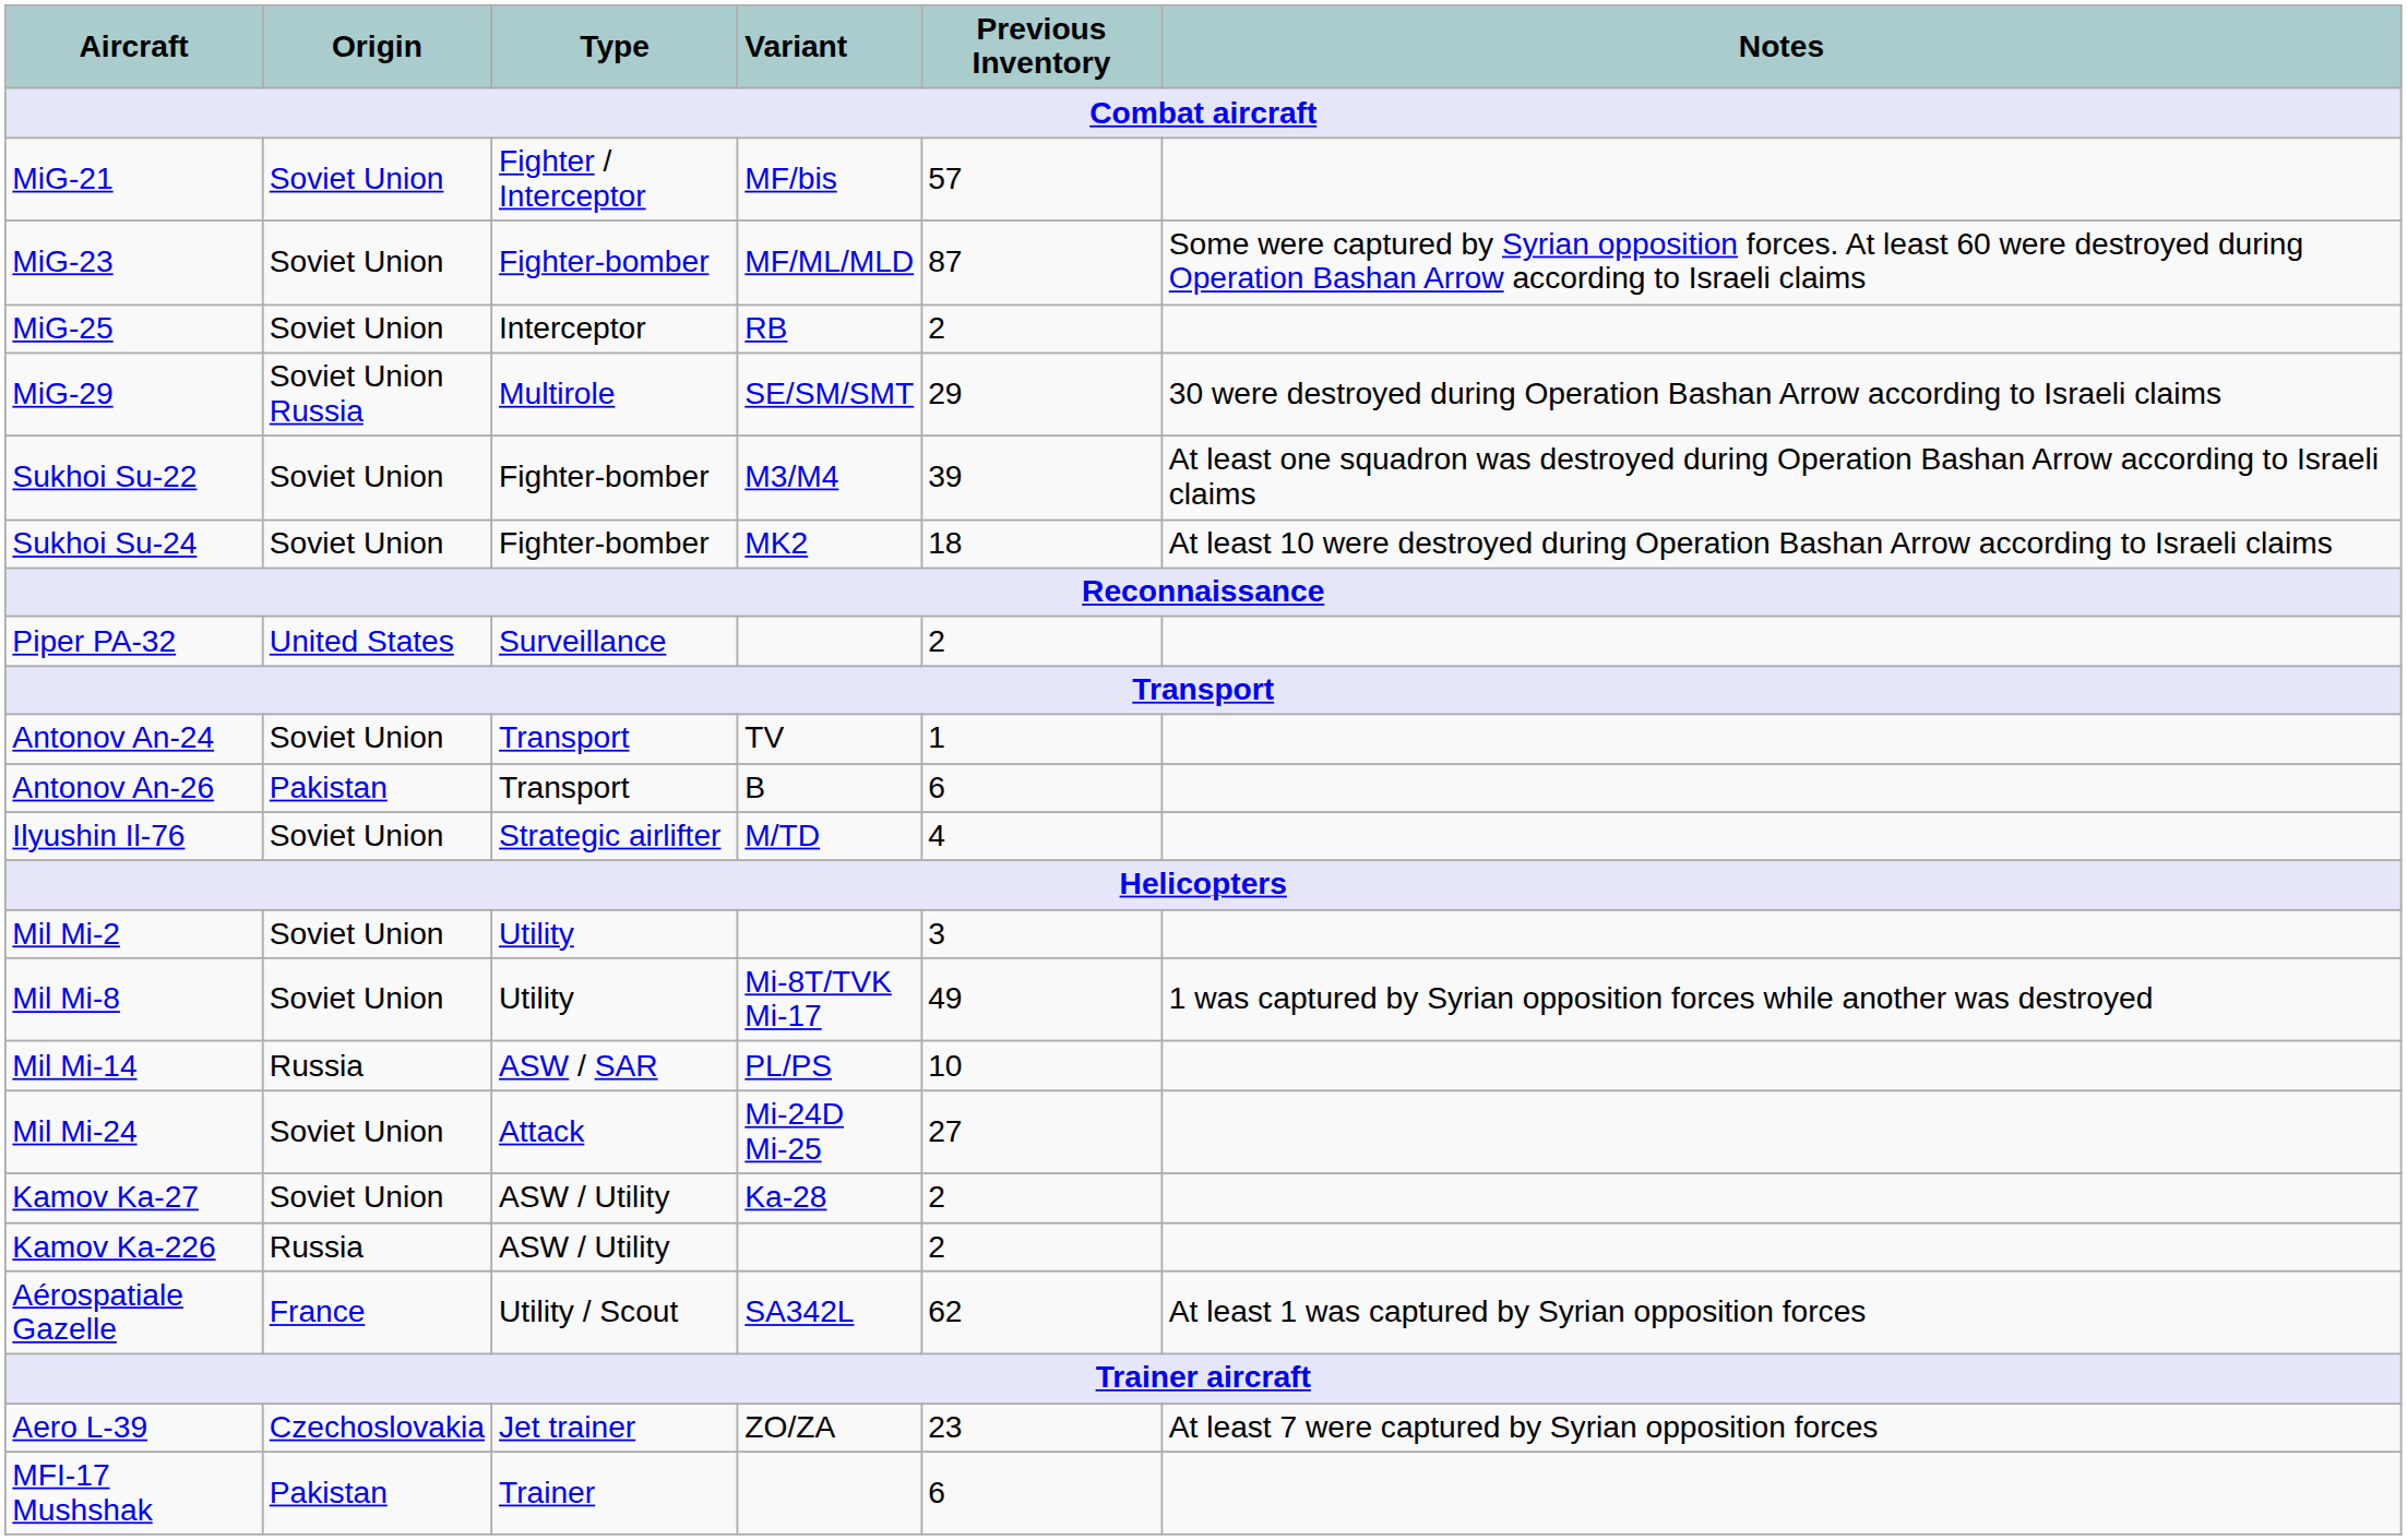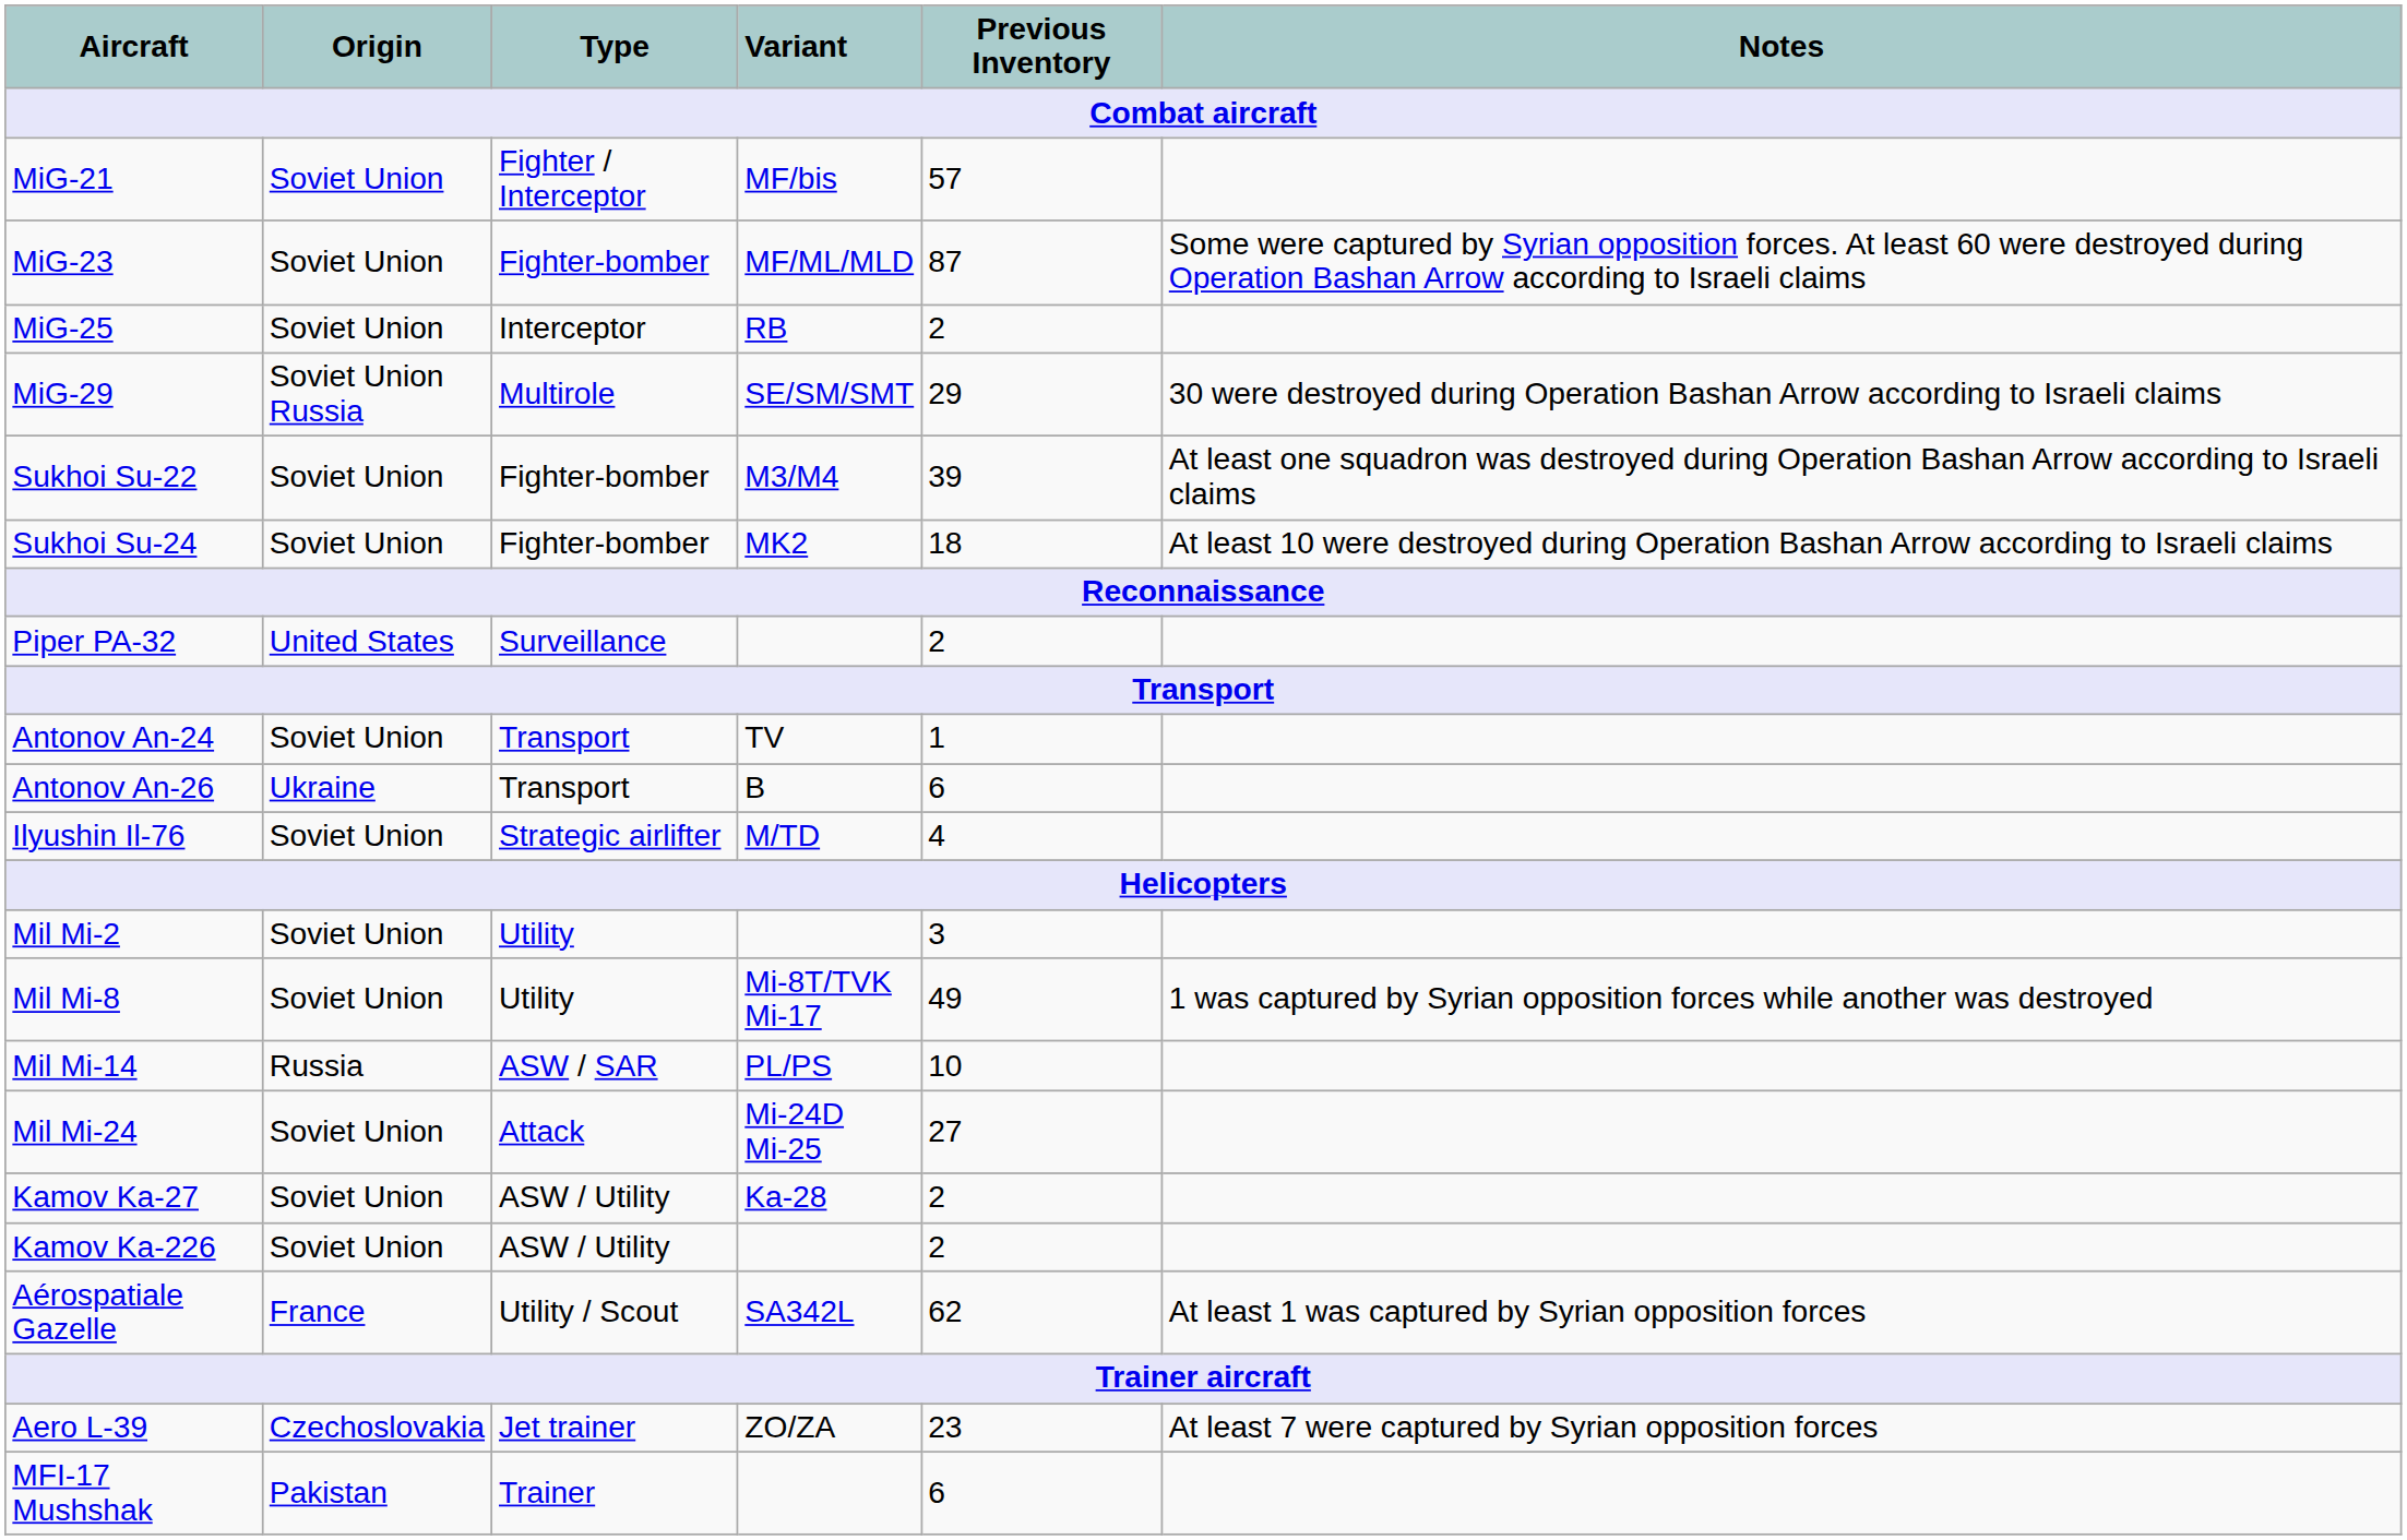Antonov An-26 | Origin: Pakistan -> Ukraine
Kamov Ka-226 | Origin: Russia -> Soviet Union
